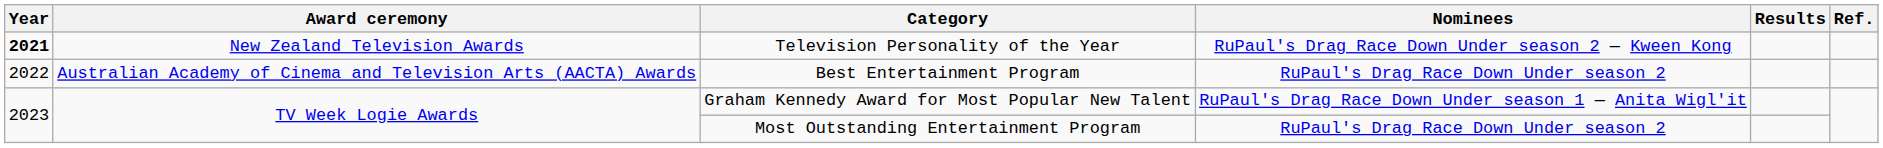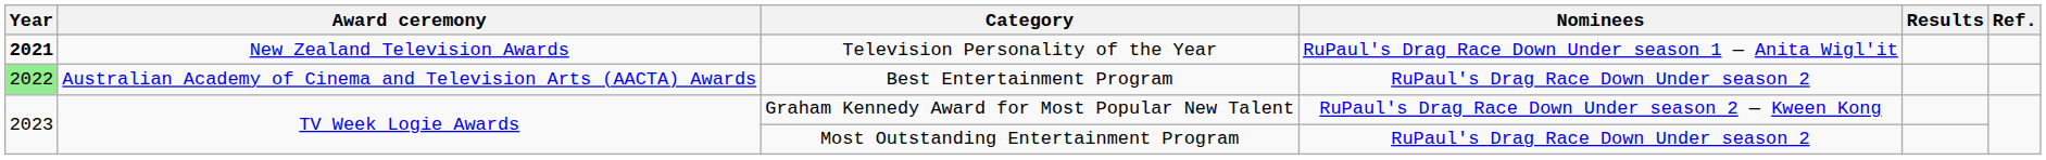Television Personality of the Year | Nominees: RuPaul's Drag Race Down Under season 2 — Kween Kong -> RuPaul's Drag Race Down Under season 1 — Anita Wigl'it
Best Entertainment Program | Year: no background -> lightgreen background
Graham Kennedy Award for Most Popular New Talent | Nominees: RuPaul's Drag Race Down Under season 1 — Anita Wigl'it -> RuPaul's Drag Race Down Under season 2 — Kween Kong
